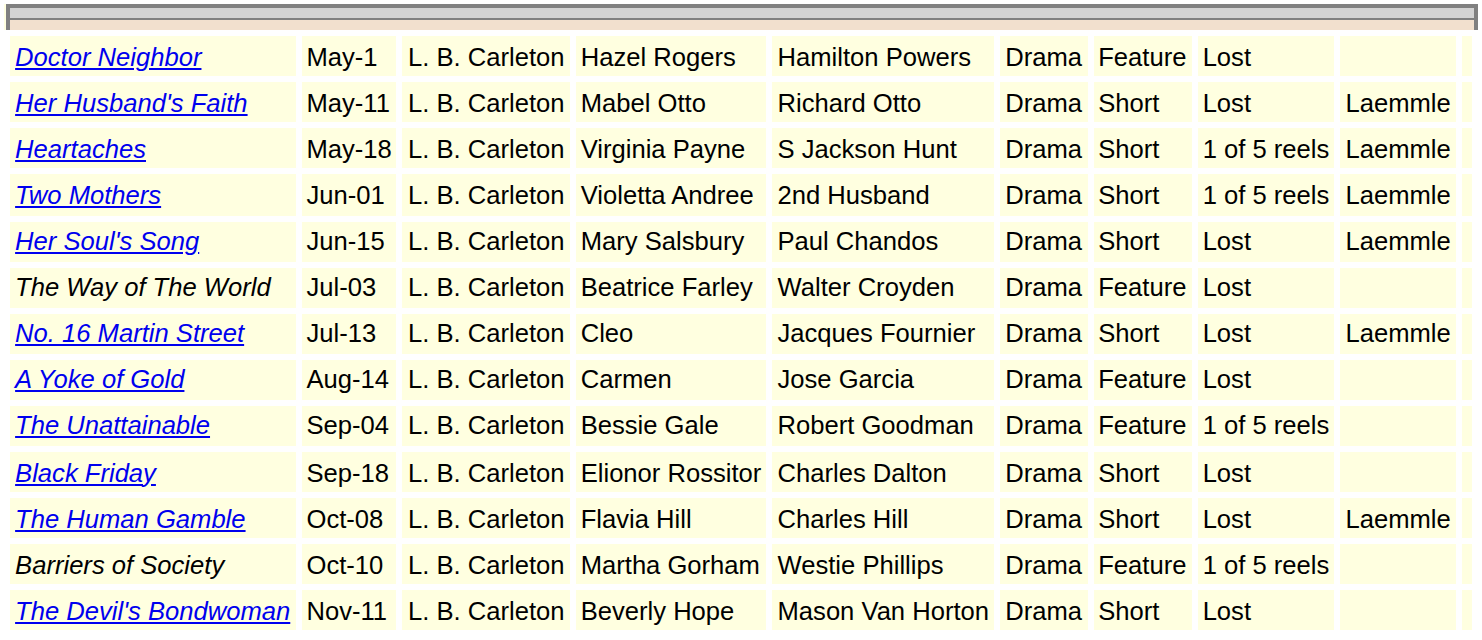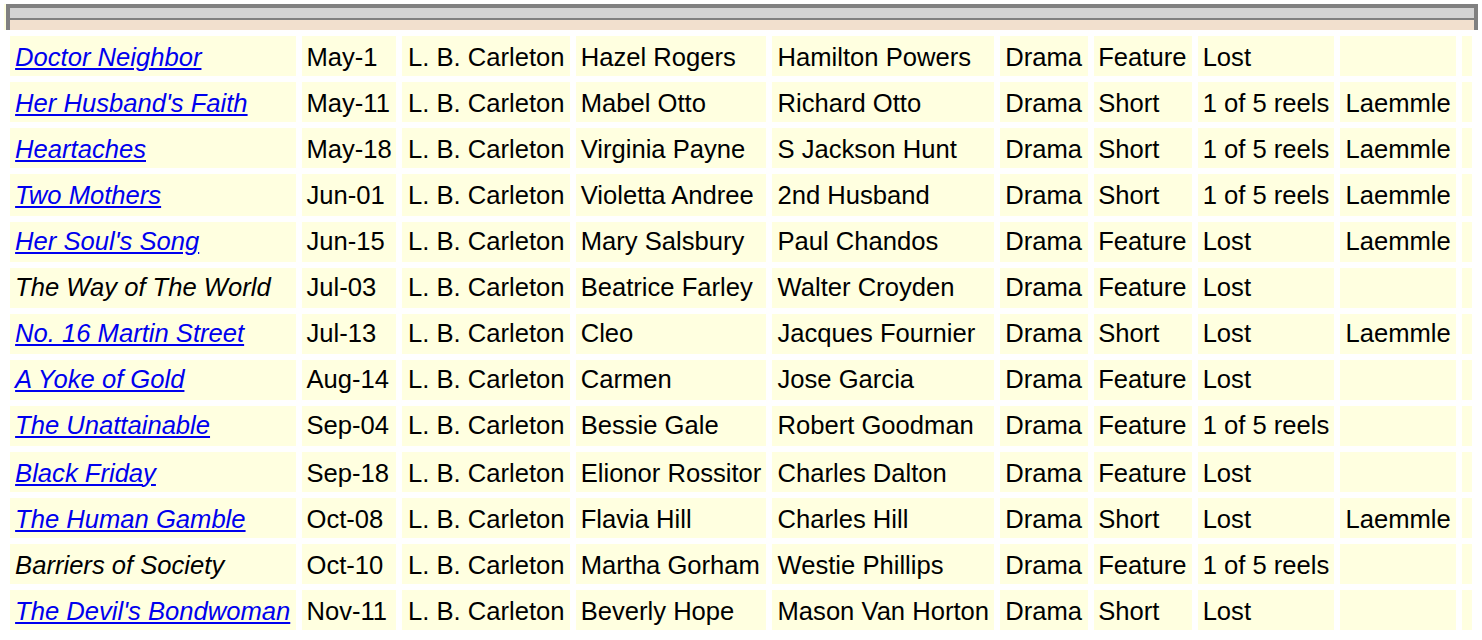Her Husband's Faith | column 8: Lost -> 1 of 5 reels
Her Soul's Song | column 7: Short -> Feature
Black Friday | column 7: Short -> Feature
